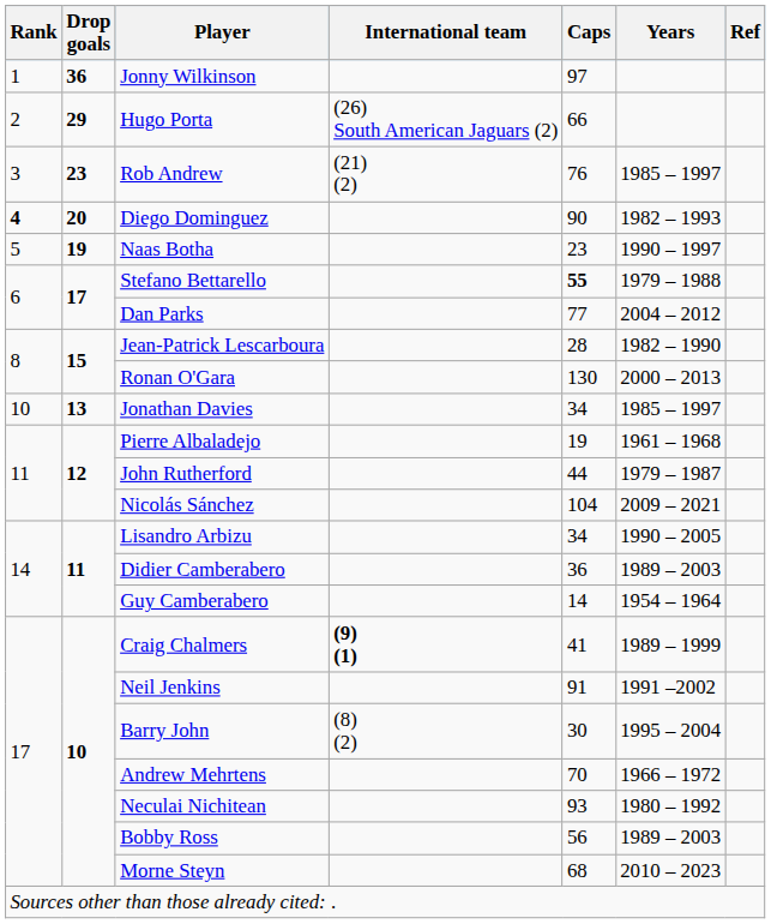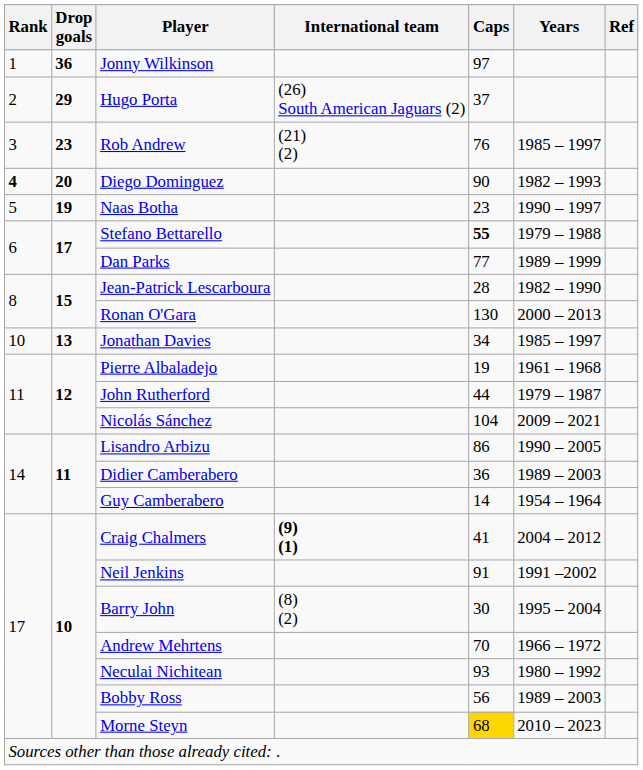Hugo Porta | Caps: 66 -> 37
Dan Parks | Years: 2004 – 2012 -> 1989 – 1999
Lisandro Arbizu | Caps: 34 -> 86
Craig Chalmers | Years: 1989 – 1999 -> 2004 – 2012
Morne Steyn | Caps: no background -> gold background
